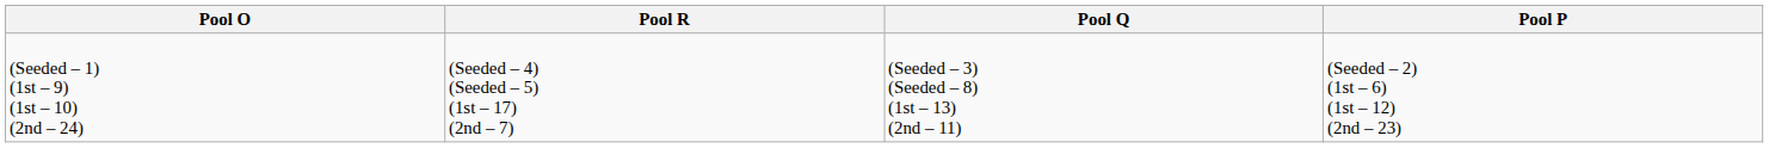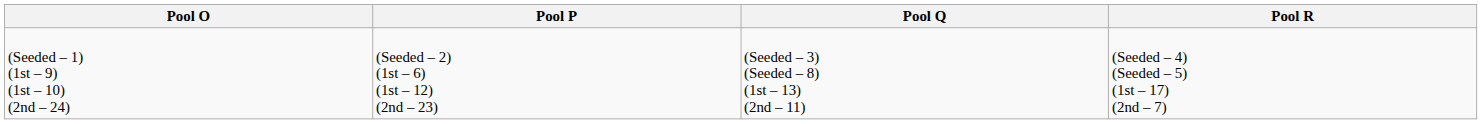columns swapped: Pool P <-> Pool R
